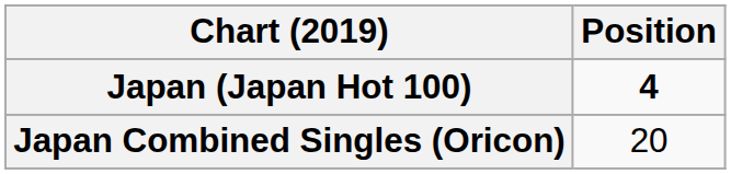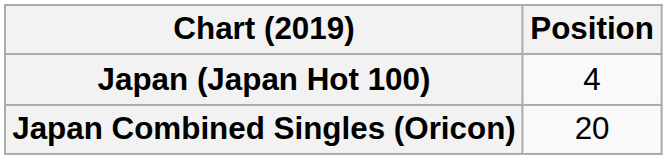Japan (Japan Hot 100) | Position: bold -> normal
